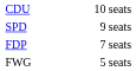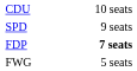FDP | column 2: normal -> bold
